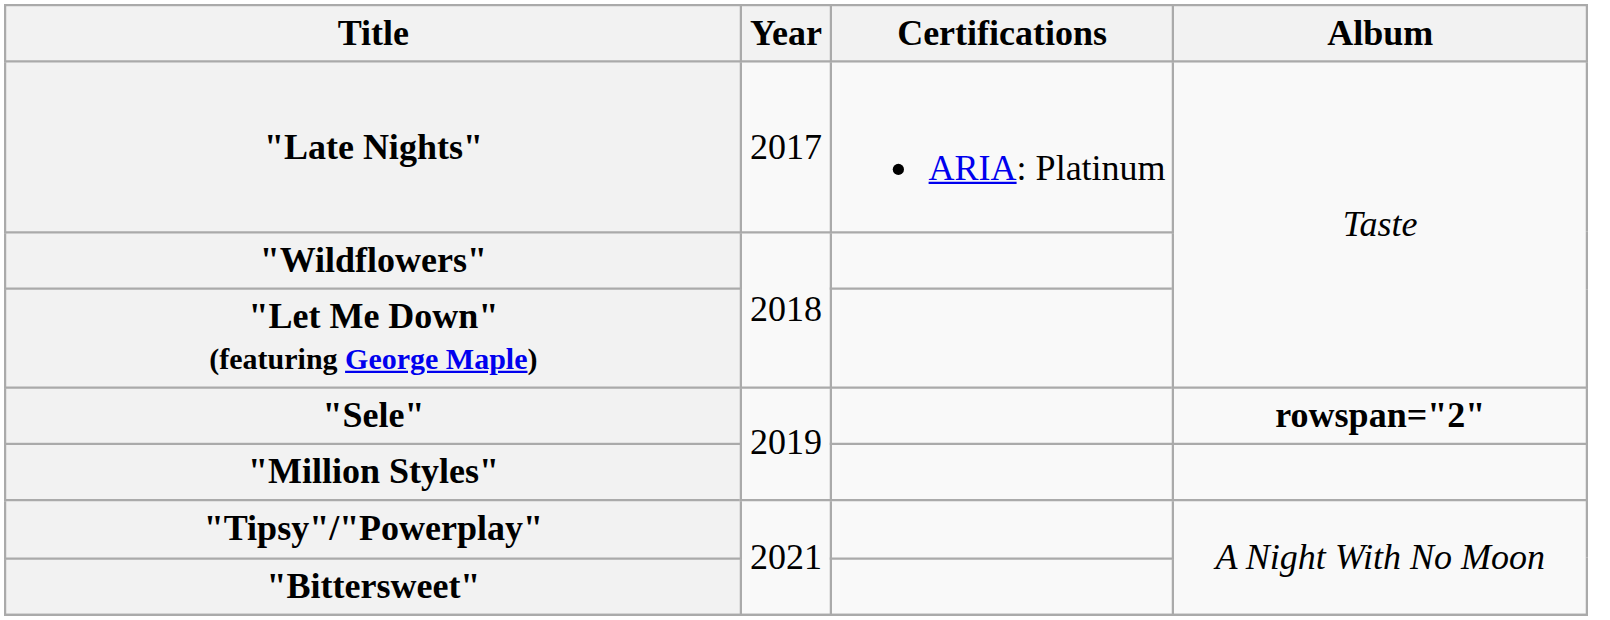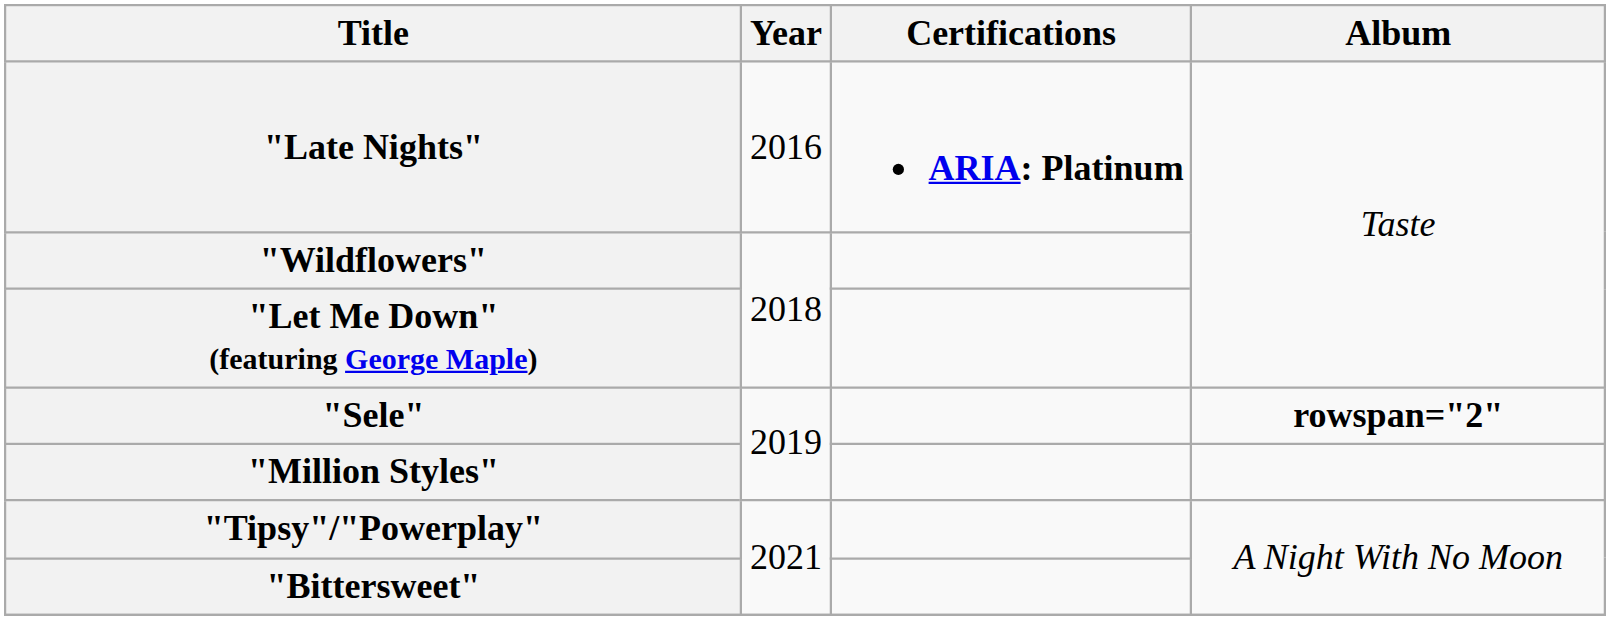"Late Nights" | Year: 2017 -> 2016
"Late Nights" | Certifications: normal -> bold
